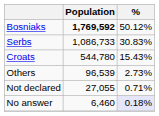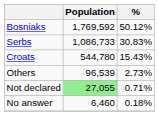Bosniaks | Population: bold -> normal
Not declared | Population: no background -> lightgreen background
No answer | %: lavender background -> no background
